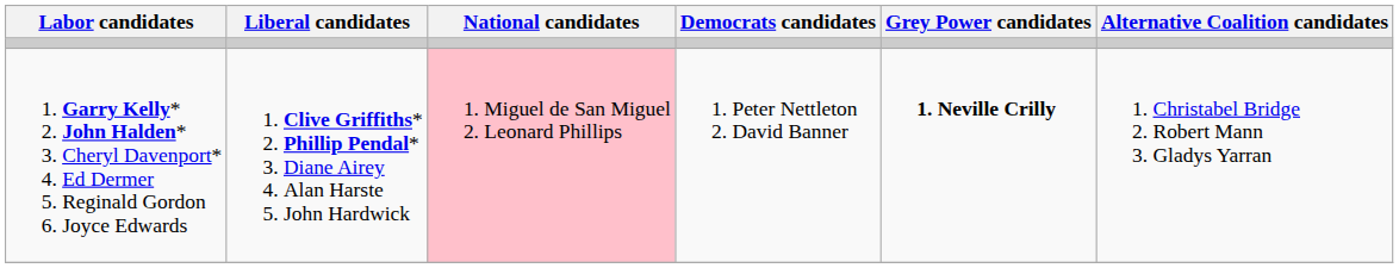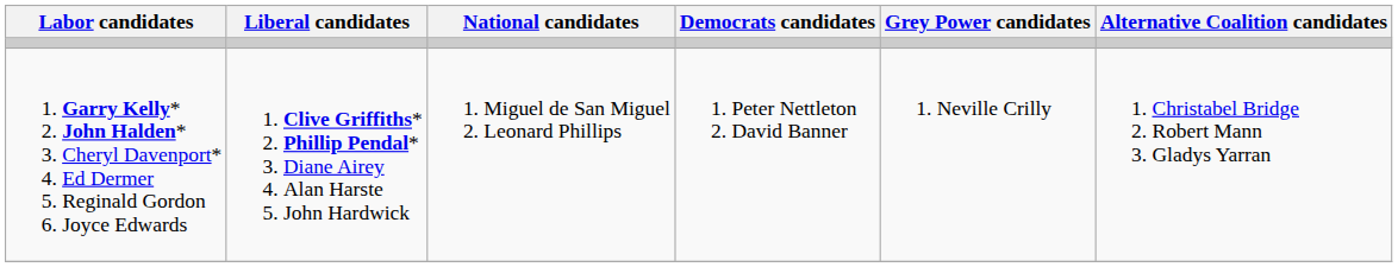row 3 | National candidates: pink background -> no background
row 3 | Grey Power candidates: bold -> normal
